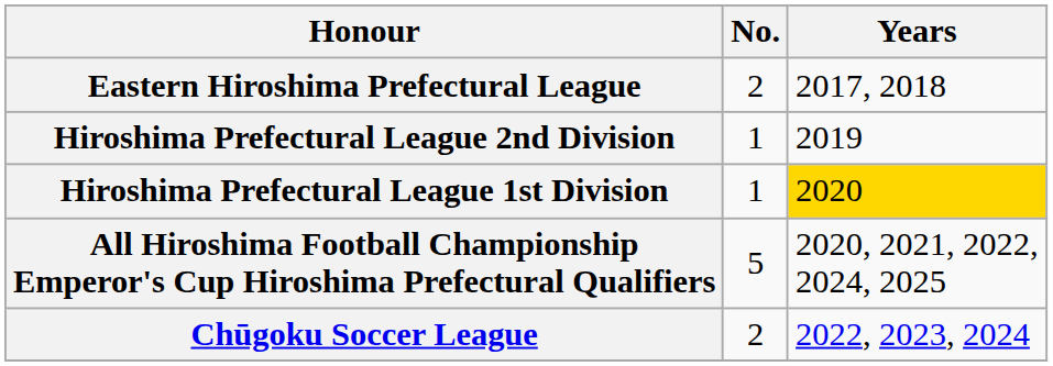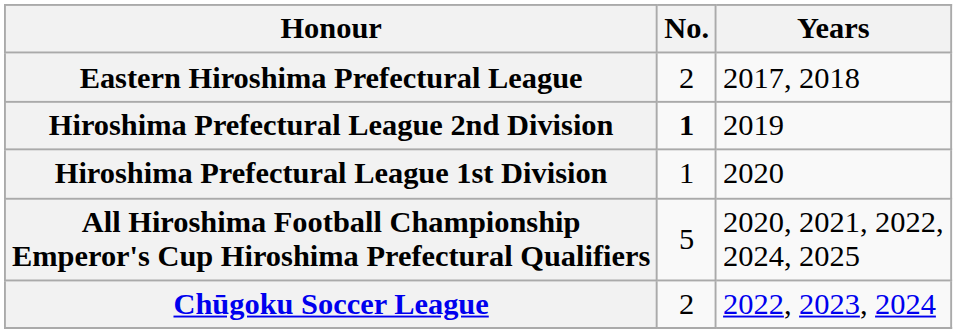Hiroshima Prefectural League 2nd Division | No.: normal -> bold
Hiroshima Prefectural League 1st Division | Years: gold background -> no background
